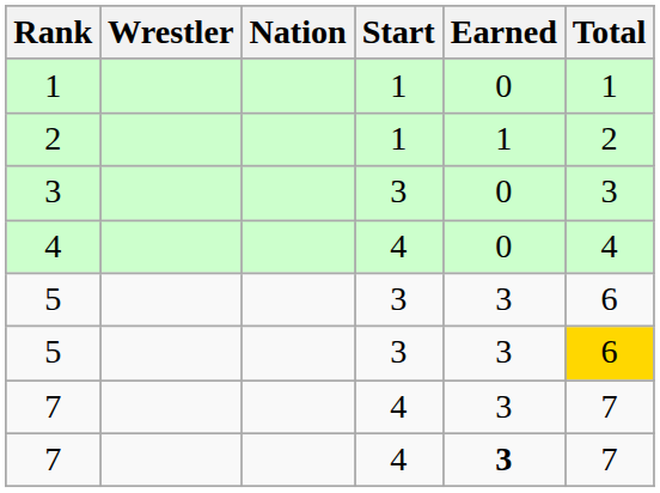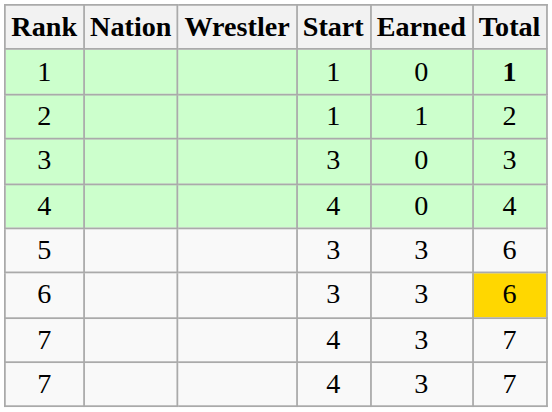columns swapped: Wrestler <-> Nation
row 2 | Total: normal -> bold
row 7 | Rank: 5 -> 6
row 9 | Earned: bold -> normal
